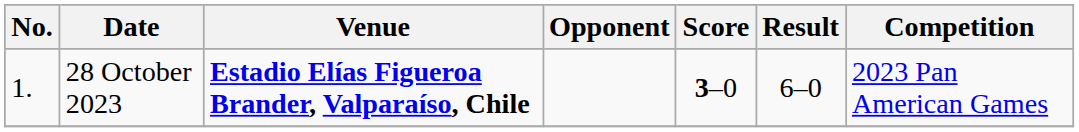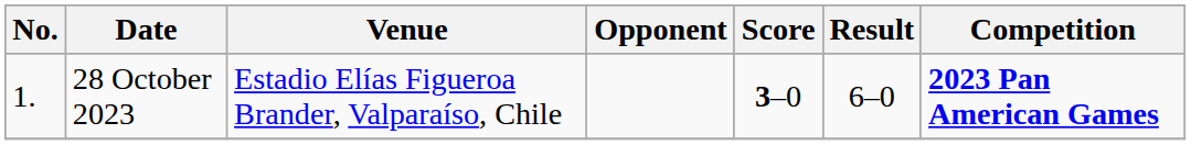28 October 2023 | Venue: bold -> normal
28 October 2023 | Competition: normal -> bold
